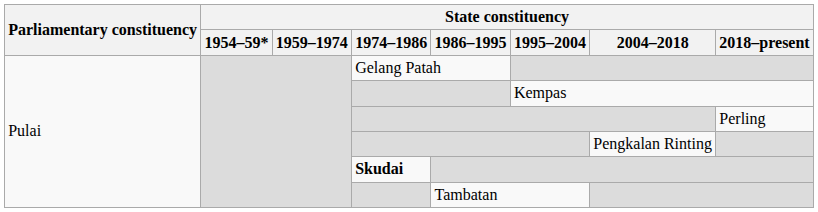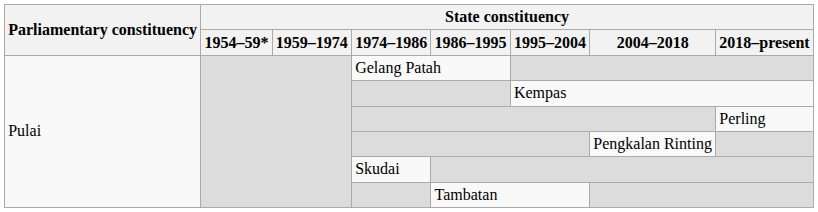Skudai | State constituency / 1974–1986: bold -> normal
